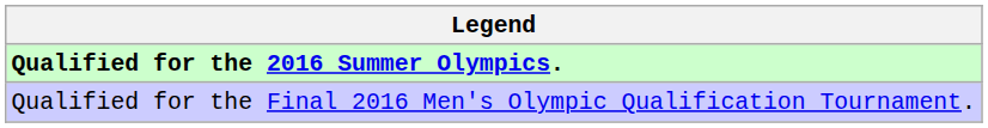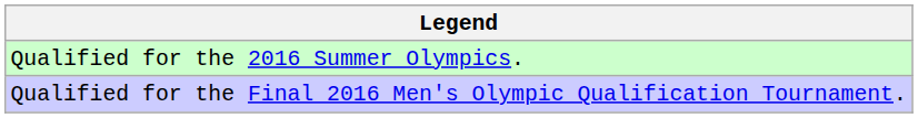row 2 | column 1: bold -> normal
